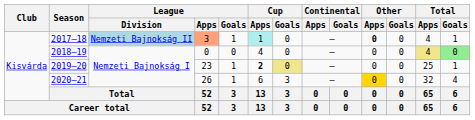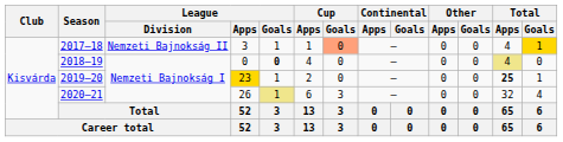2017–18 | League / Division: lightblue background -> no background
2017–18 | League / Apps: lightsalmon background -> no background
2017–18 | Cup / Apps: paleturquoise background -> no background
2017–18 | Cup / Goals: no background -> lightsalmon background
2017–18 | Other / Apps: bold -> normal
2017–18 | Total / Goals: no background -> gold background
2018–19 | League / Goals: normal -> bold
2018–19 | Total / Goals: lightgreen background -> no background
2019–20 | League / Apps: no background -> gold background
2019–20 | Cup / Apps: bold -> normal
2019–20 | Cup / Goals: khaki background -> no background
2019–20 | Total / Apps: normal -> bold
2020–21 | League / Goals: no background -> khaki background
2020–21 | Other / Apps: gold background -> no background
